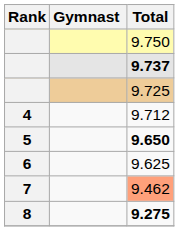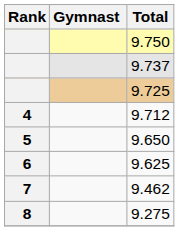9.737 | Total: bold -> normal
9.650 | Total: bold -> normal
9.462 | Total: lightsalmon background -> no background
9.275 | Total: bold -> normal
